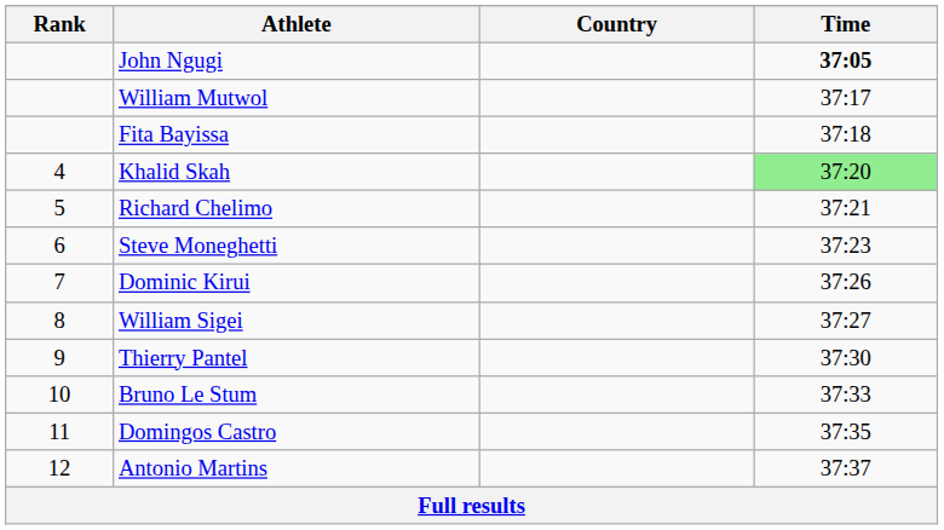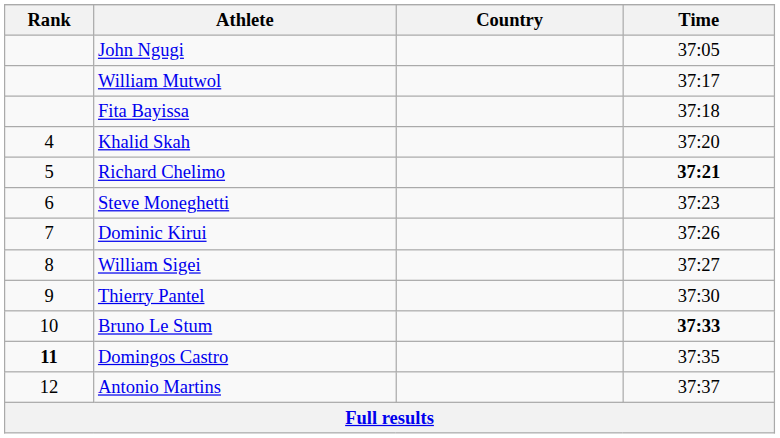John Ngugi | Time: bold -> normal
Khalid Skah | Time: lightgreen background -> no background
Richard Chelimo | Time: normal -> bold
Bruno Le Stum | Time: normal -> bold
Domingos Castro | Rank: normal -> bold
